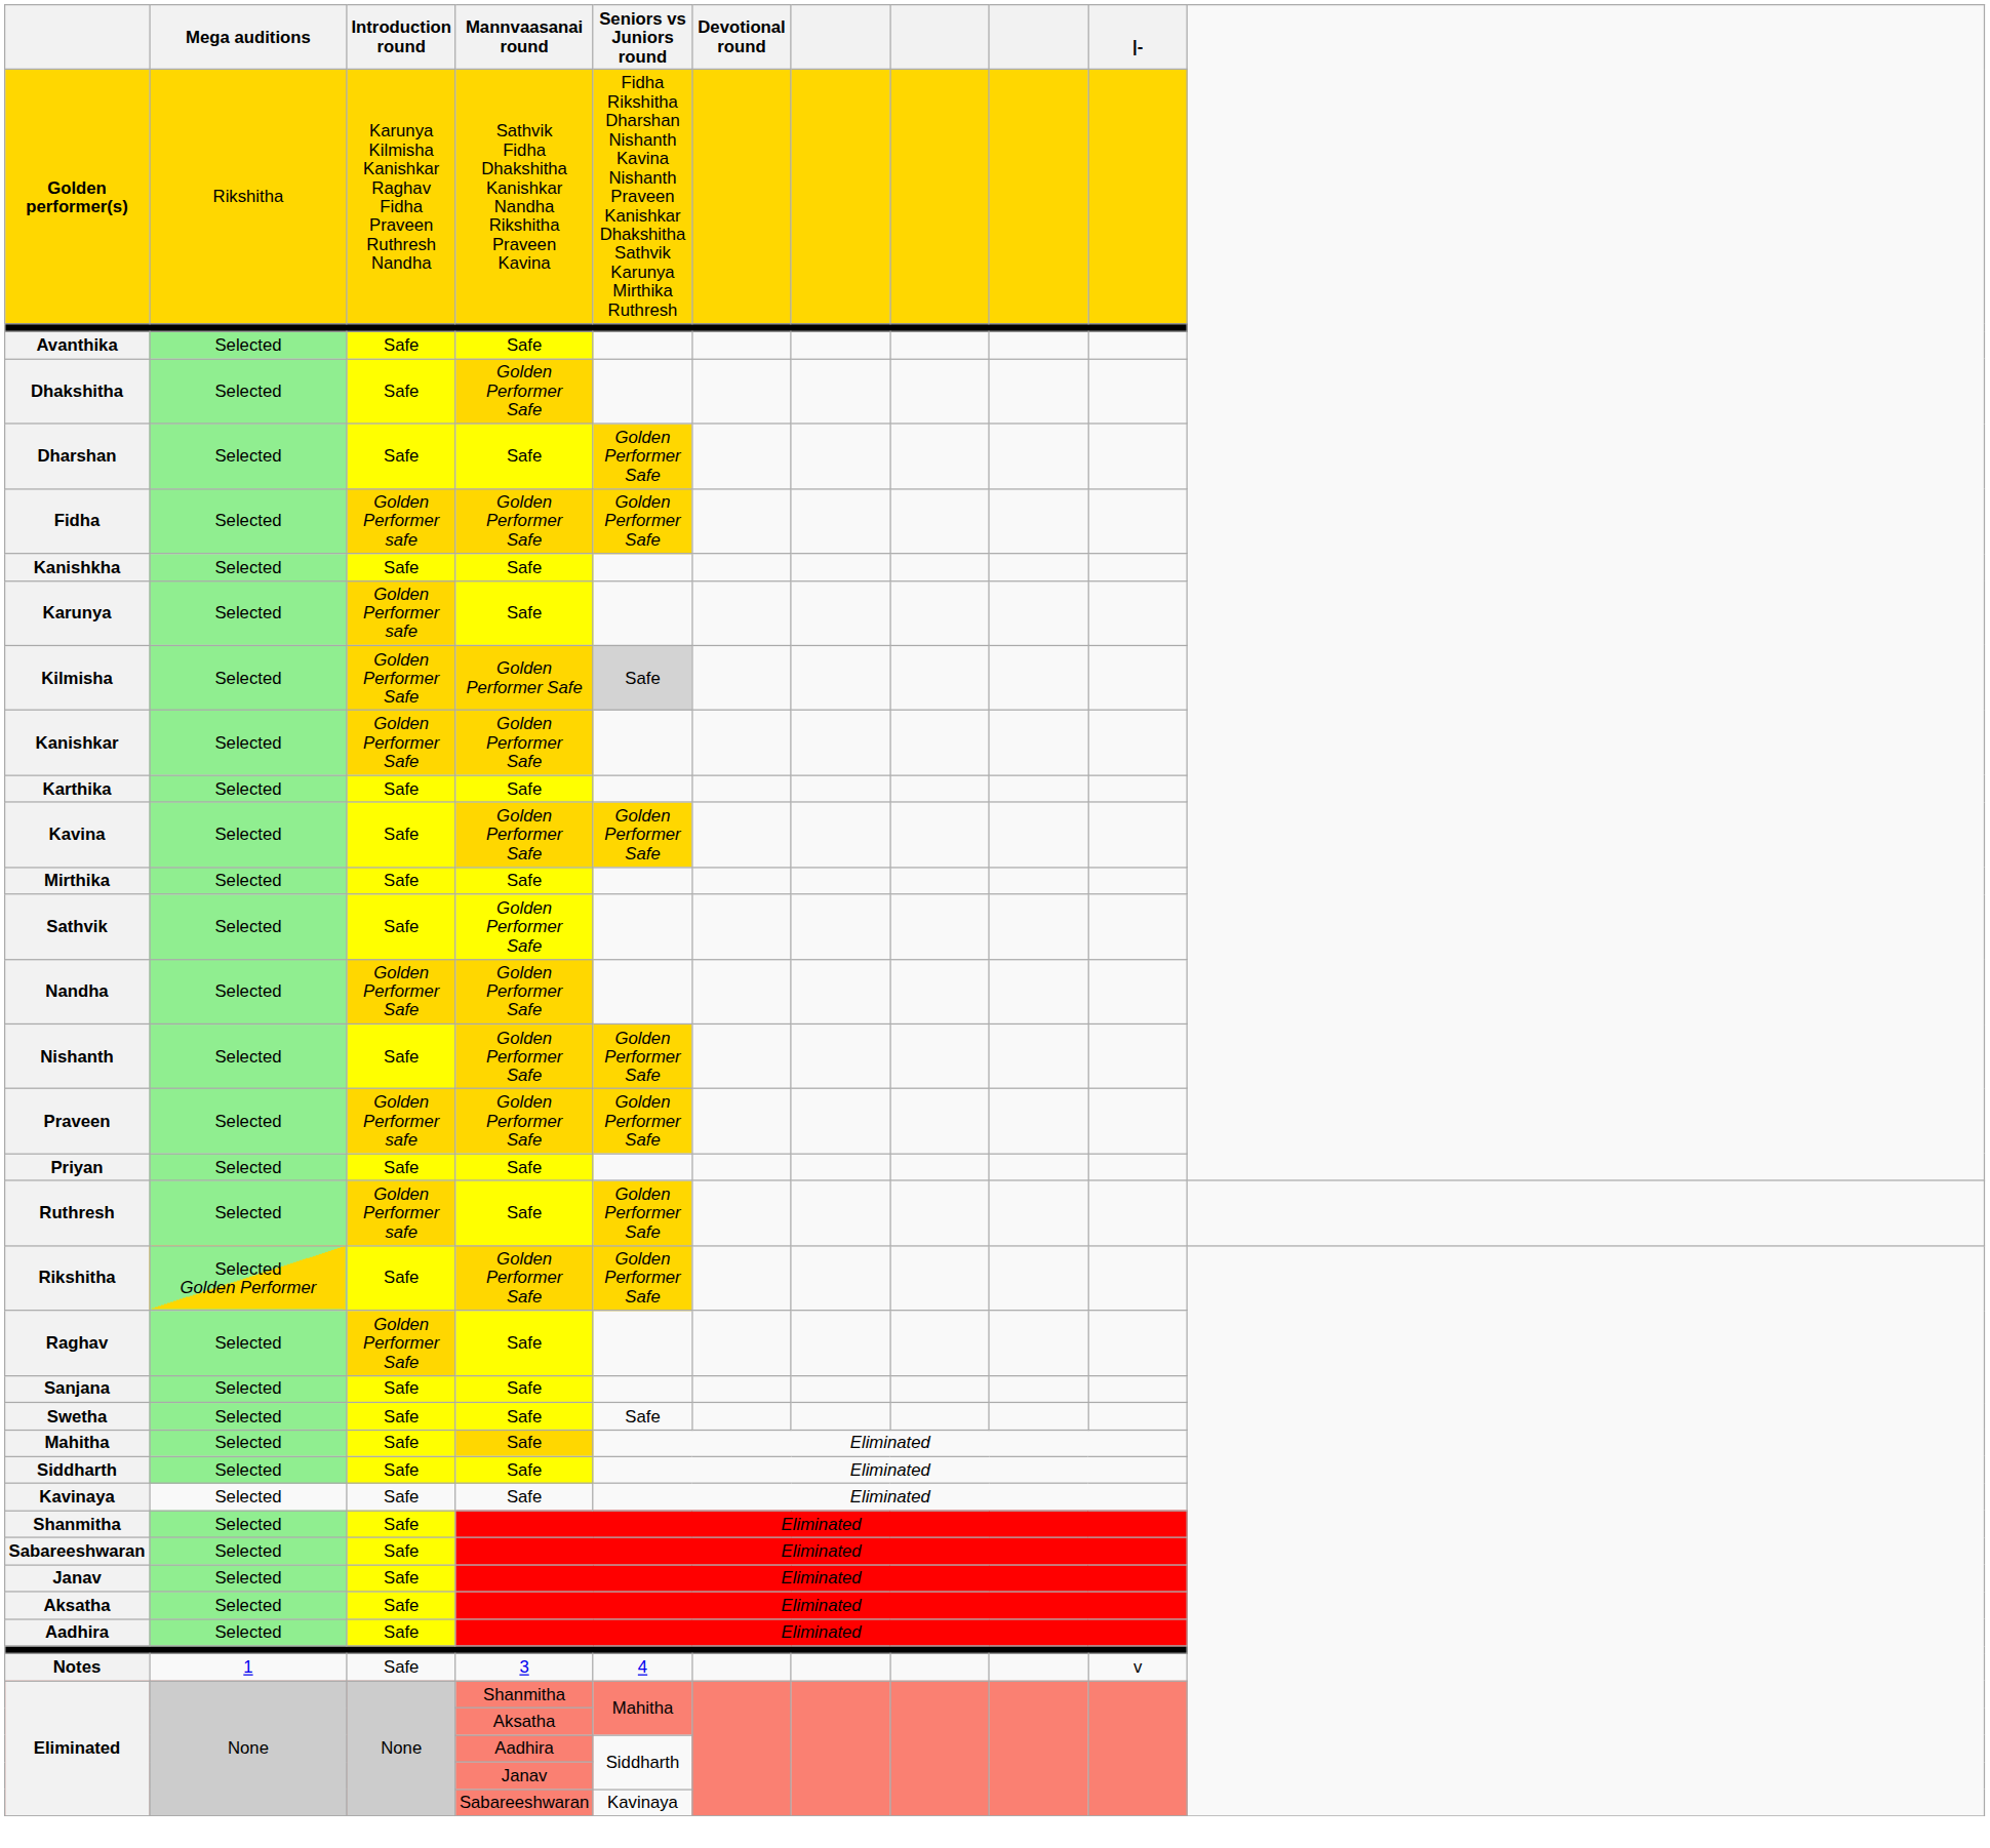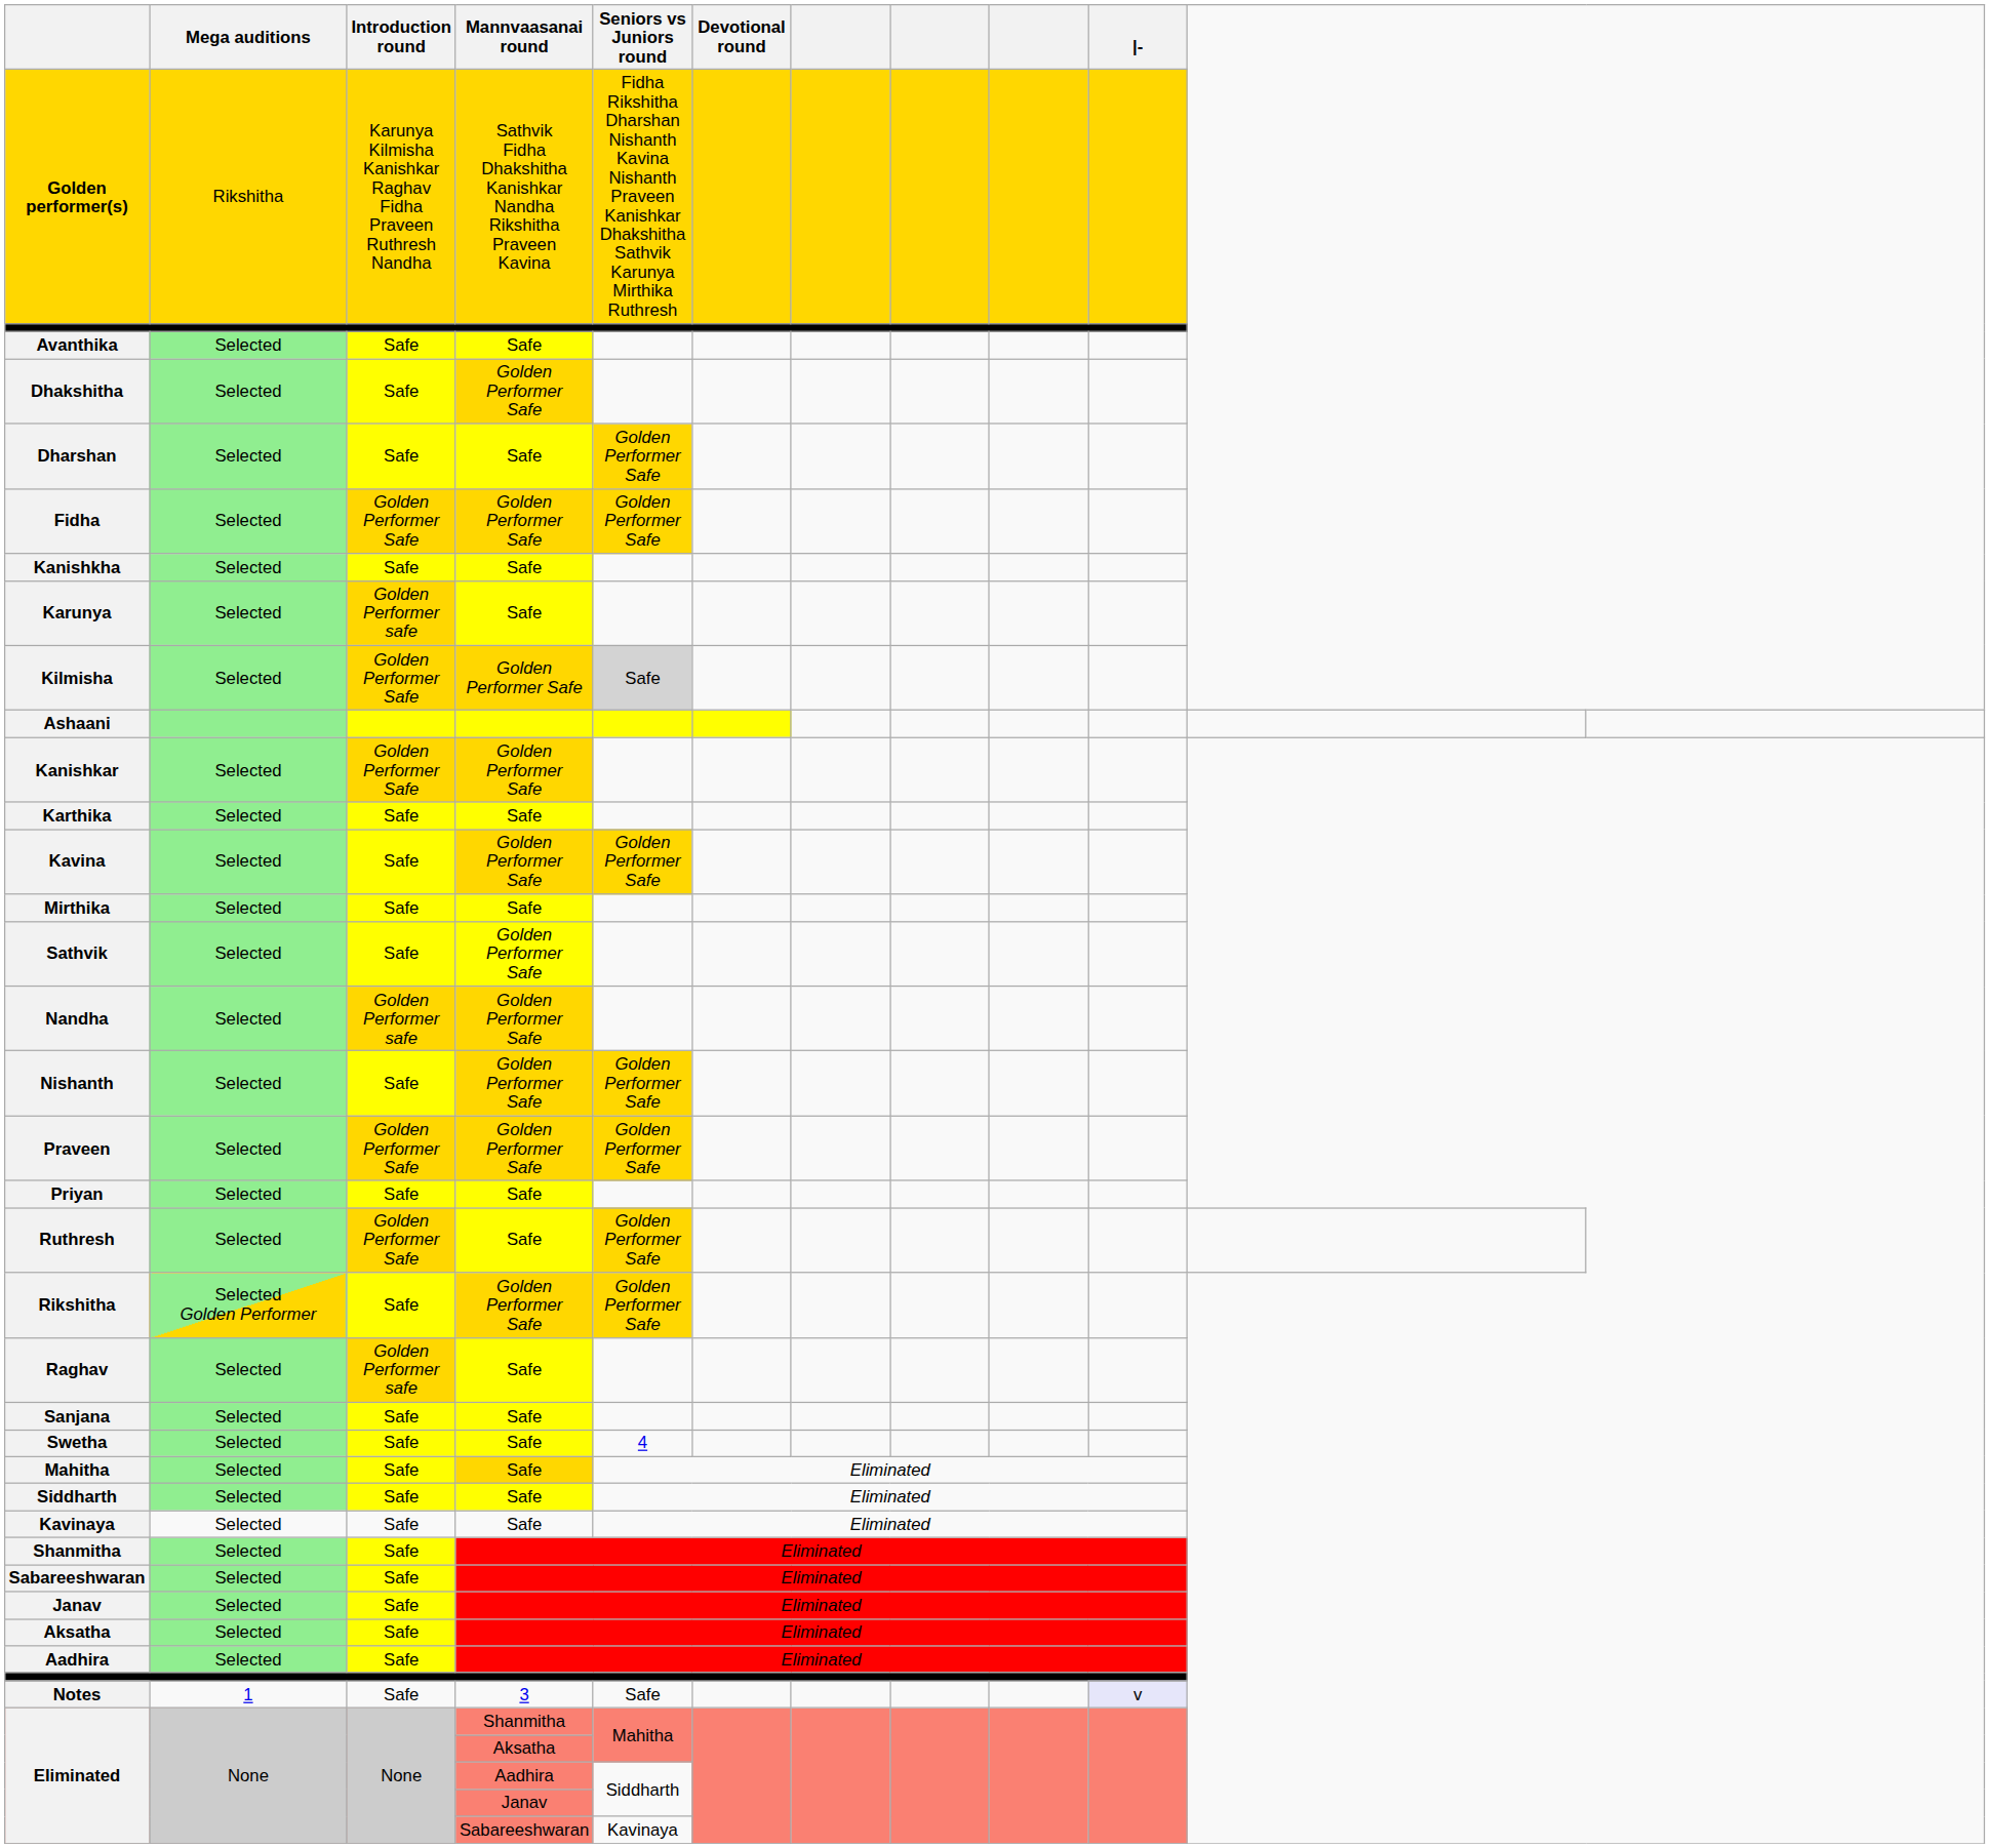Fidha | Introduction round: Golden Performer safe -> Golden Performer Safe
+ row: Ashaani
Nandha | Introduction round: Golden Performer Safe -> Golden Performer safe
Praveen | Introduction round: Golden Performer safe -> Golden Performer Safe
Ruthresh | Introduction round: Golden Performer safe -> Golden Performer Safe
Raghav | Introduction round: Golden Performer Safe -> Golden Performer safe
Swetha | Seniors vs Juniors round: Safe -> 4
Notes | Seniors vs Juniors round: 4 -> Safe
Notes | |-: no background -> lavender background
